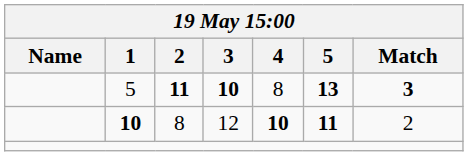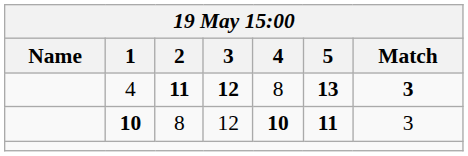row 3 | 1: 5 -> 4
row 3 | 3: 10 -> 12
row 4 | Match: 2 -> 3
